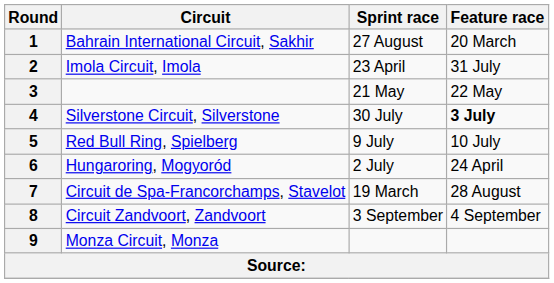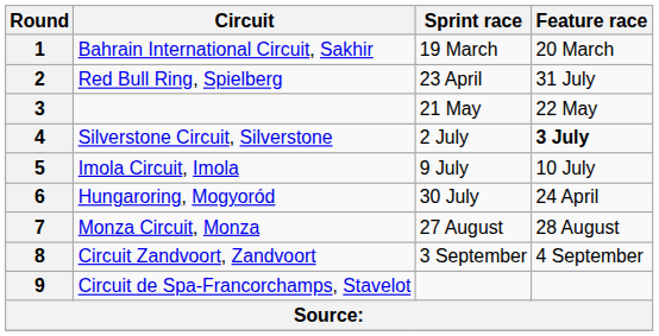1 | Sprint race: 27 August -> 19 March
2 | Circuit: Imola Circuit, Imola -> Red Bull Ring, Spielberg
4 | Sprint race: 30 July -> 2 July
5 | Circuit: Red Bull Ring, Spielberg -> Imola Circuit, Imola
6 | Sprint race: 2 July -> 30 July
7 | Circuit: Circuit de Spa-Francorchamps, Stavelot -> Monza Circuit, Monza
7 | Sprint race: 19 March -> 27 August
9 | Circuit: Monza Circuit, Monza -> Circuit de Spa-Francorchamps, Stavelot
